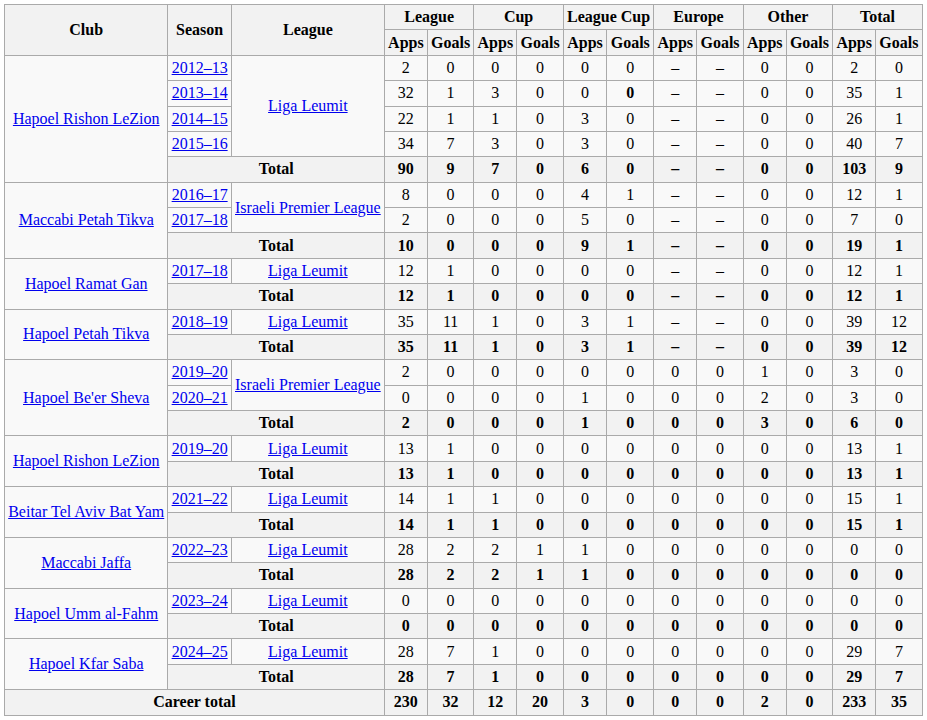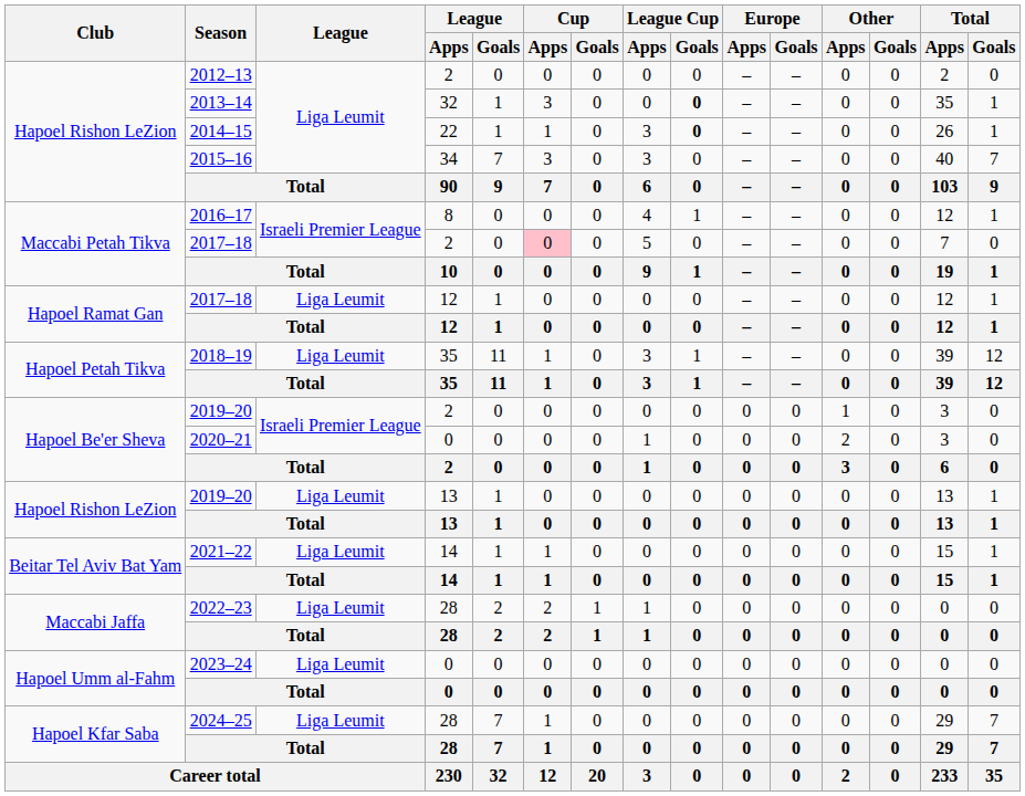2014–15 | League Cup / Goals: normal -> bold
2017–18 / 2 | Cup / Apps: no background -> pink background
